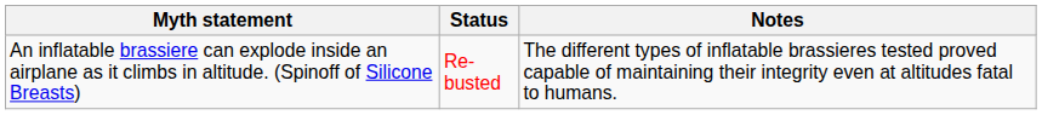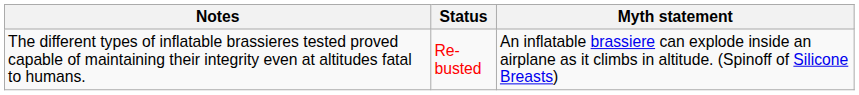columns swapped: Myth statement <-> Notes
